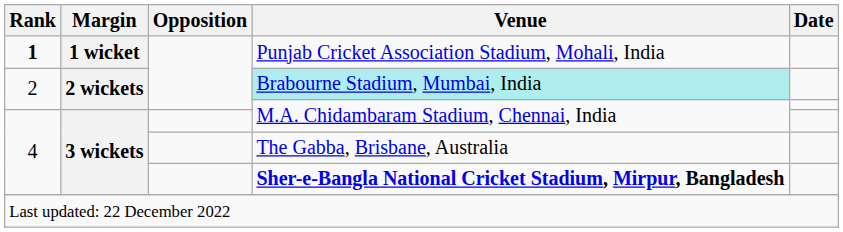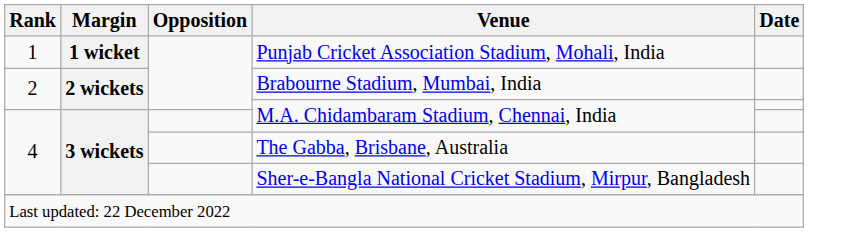Punjab Cricket Association Stadium, Mohali, India | Rank: bold -> normal
Brabourne Stadium, Mumbai, India | Venue: paleturquoise background -> no background
Sher-e-Bangla National Cricket Stadium, Mirpur, Bangladesh | Venue: bold -> normal
